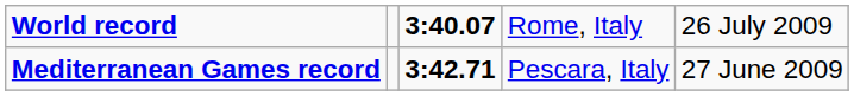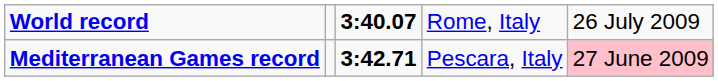Mediterranean Games record | column 5: no background -> pink background
